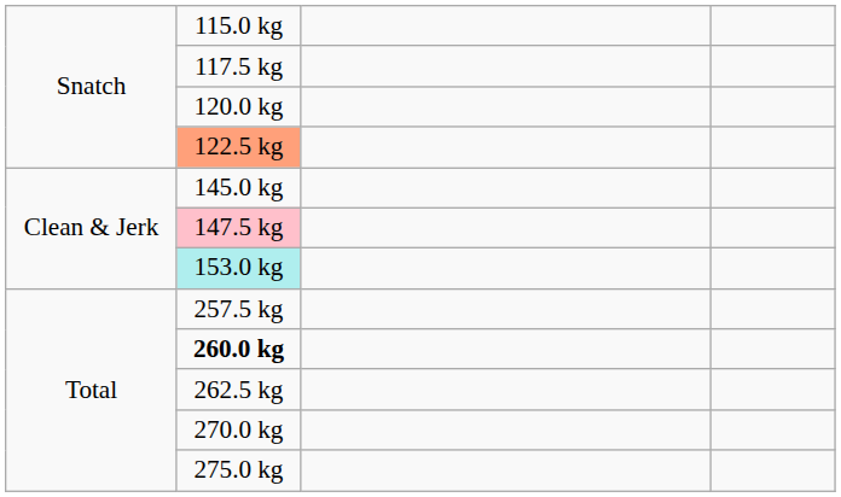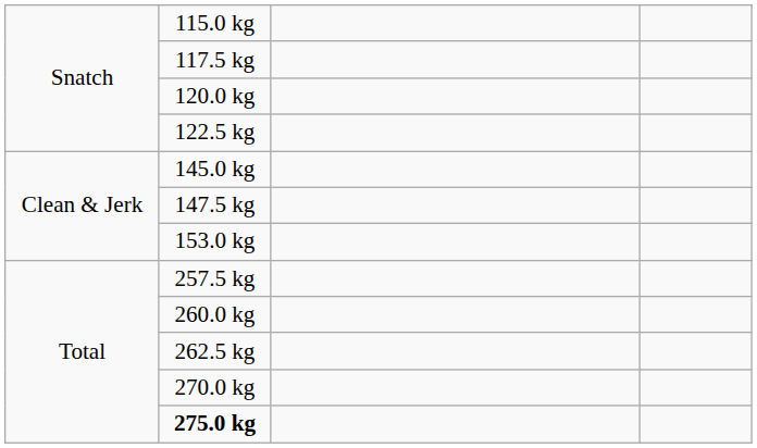122.5 kg | column 2: lightsalmon background -> no background
147.5 kg | column 2: pink background -> no background
153.0 kg | column 2: paleturquoise background -> no background
260.0 kg | column 2: bold -> normal
275.0 kg | column 2: normal -> bold
